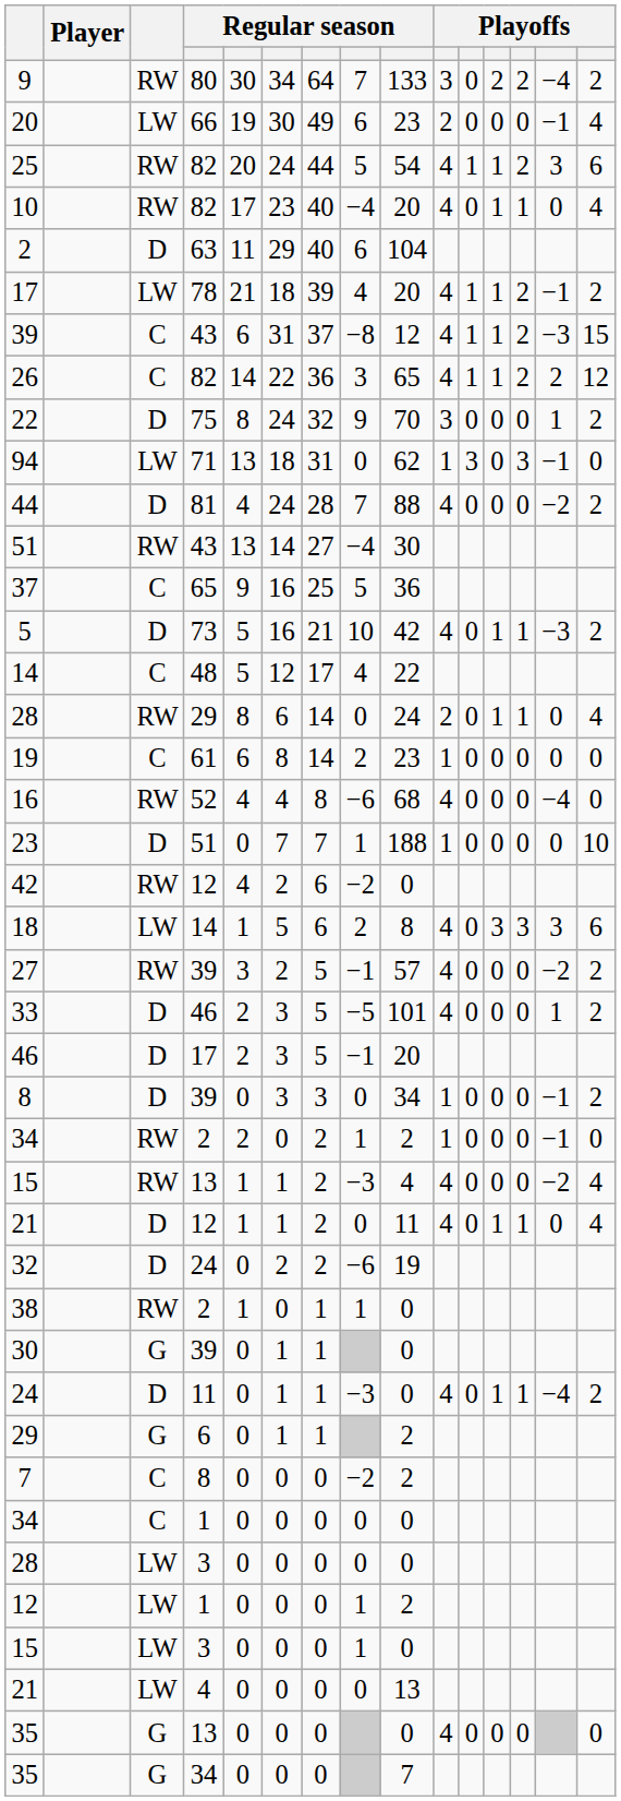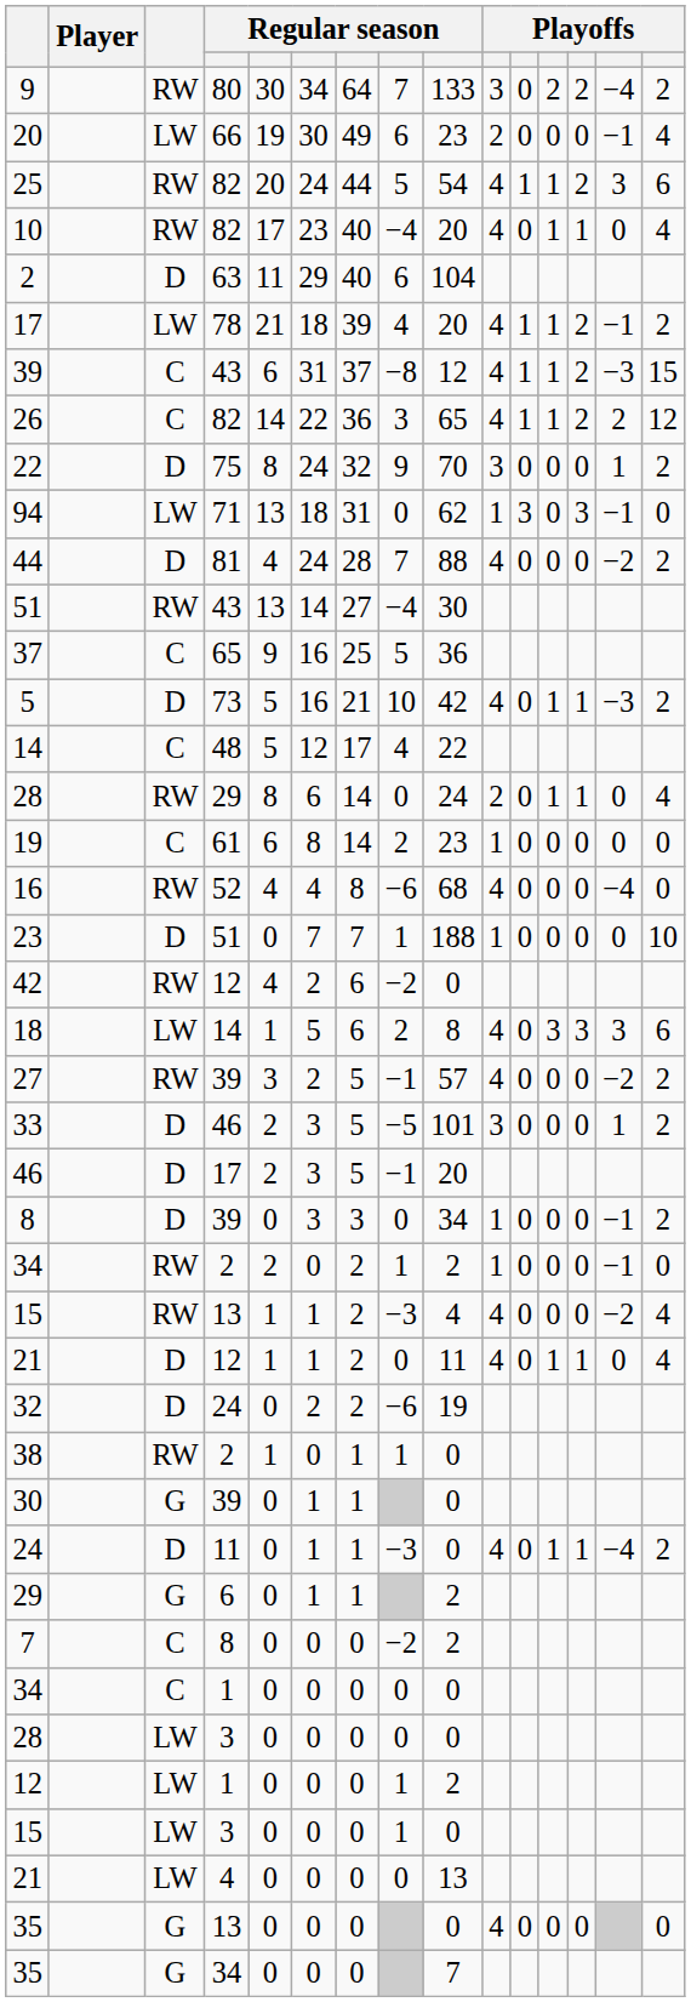33 | column 10: 4 -> 3
